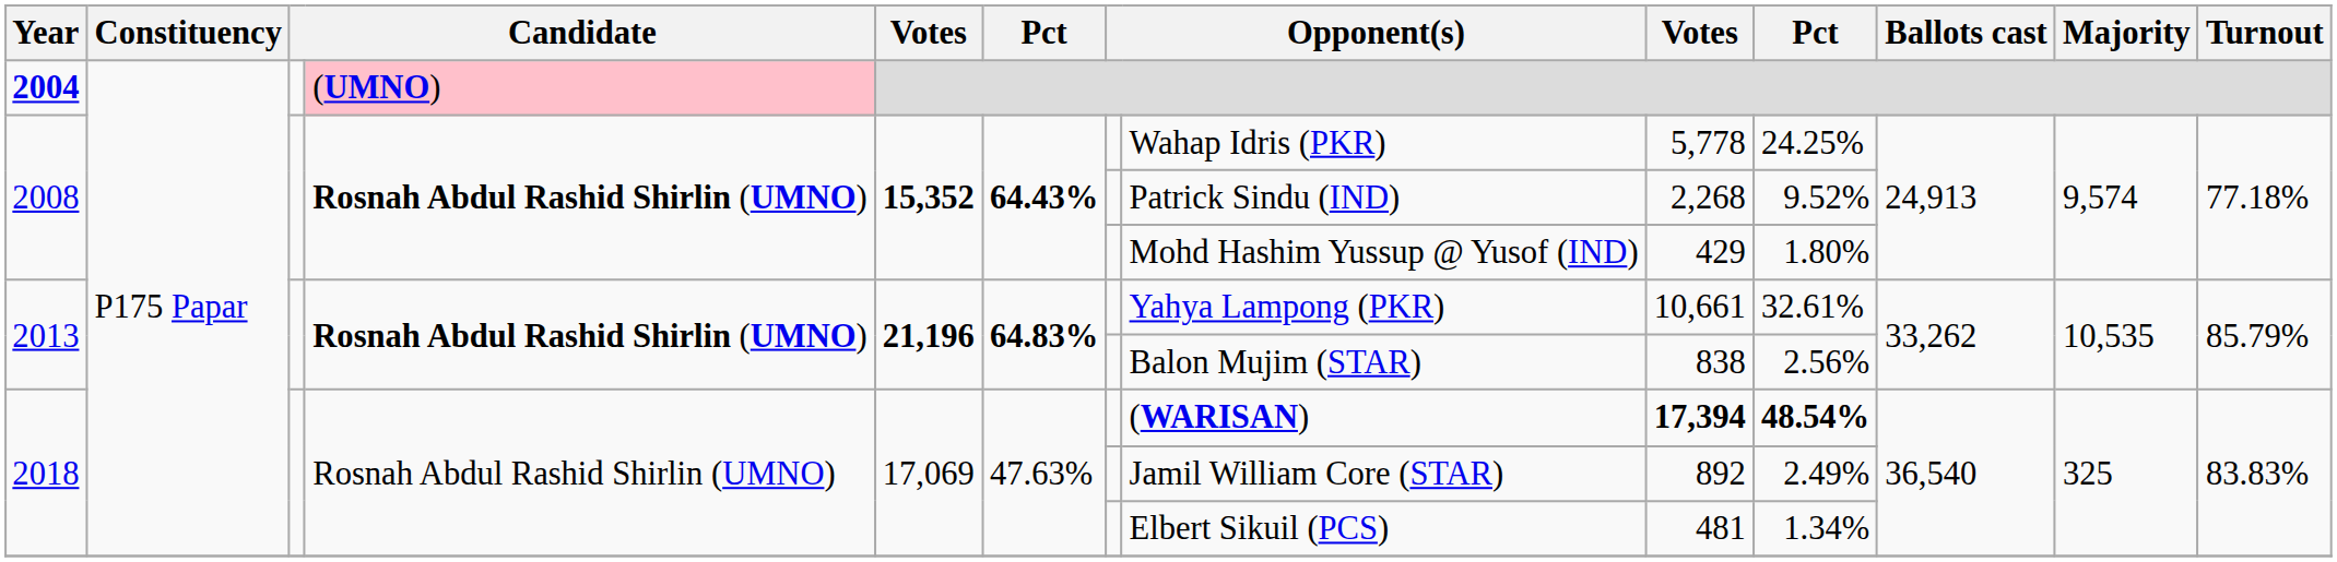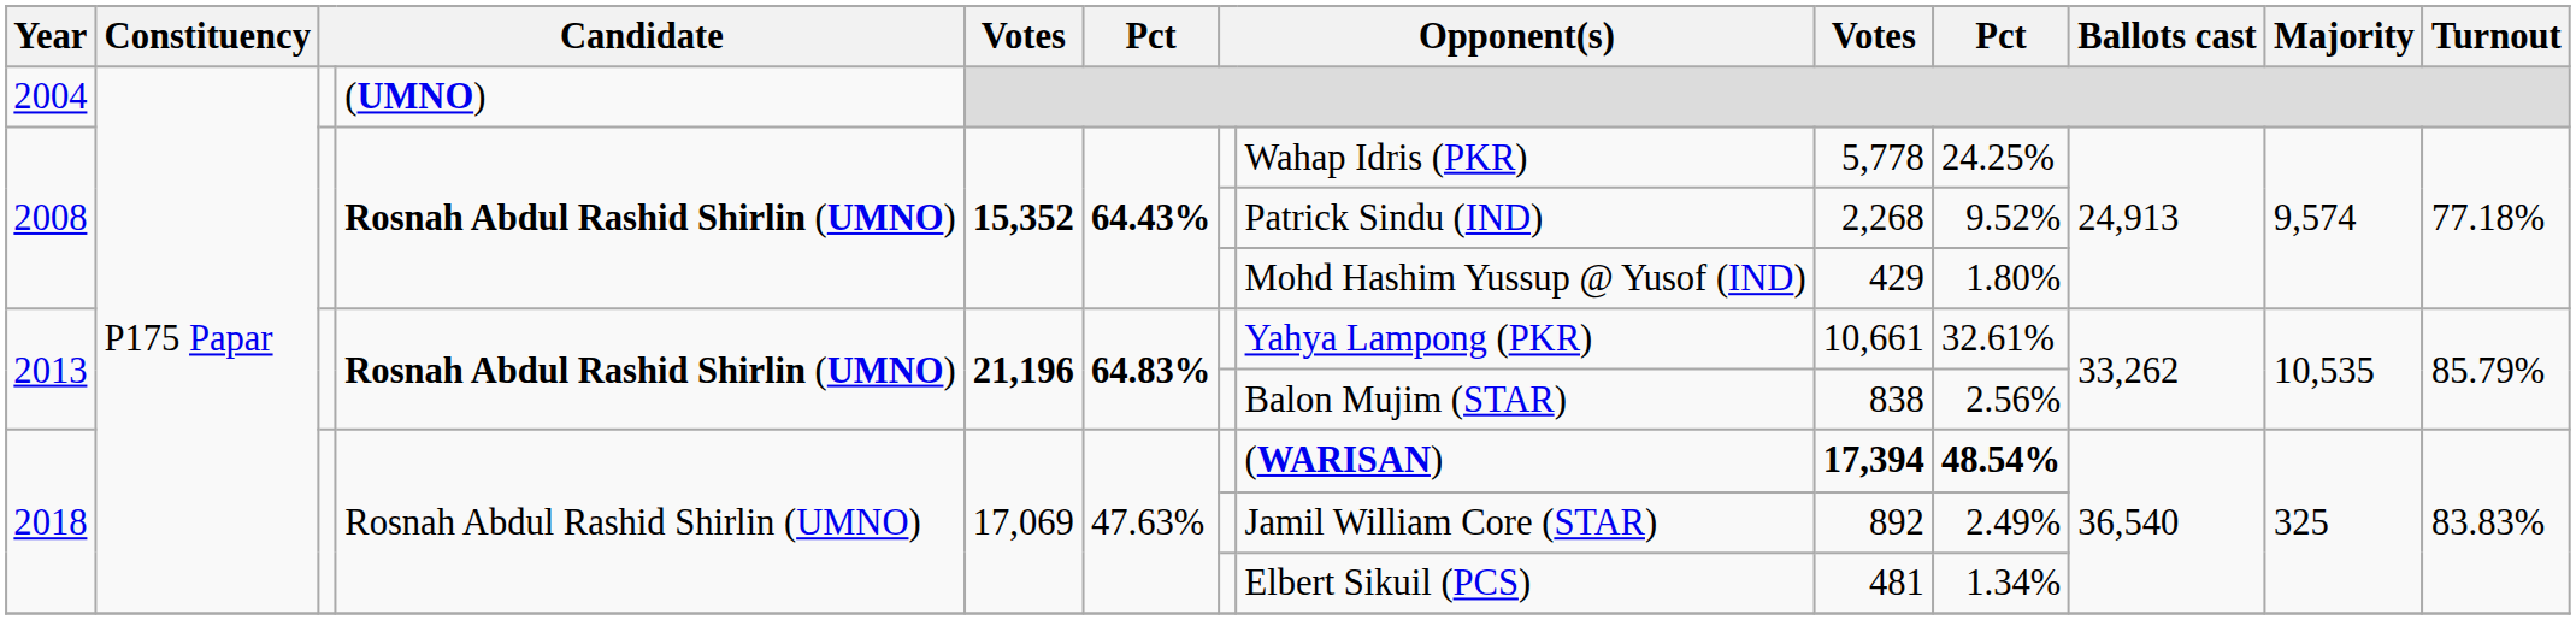2004 | Year: bold -> normal
2004 | column 4: pink background -> no background
